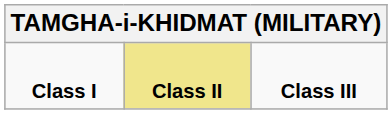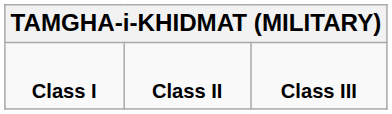Class I | column 2: khaki background -> no background
